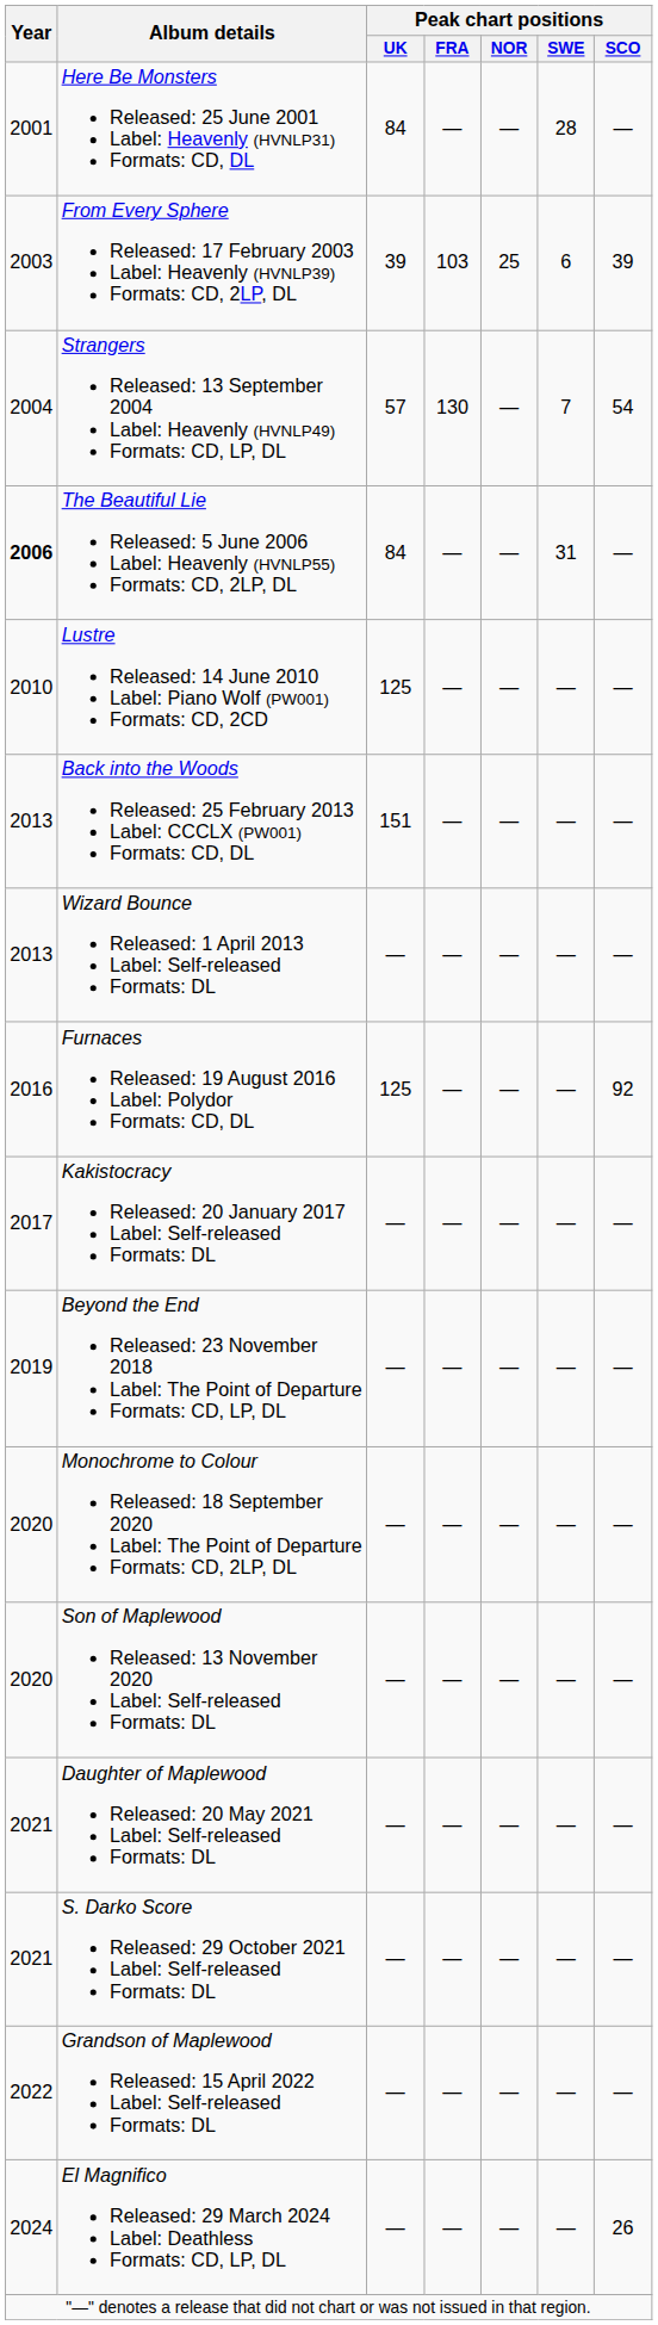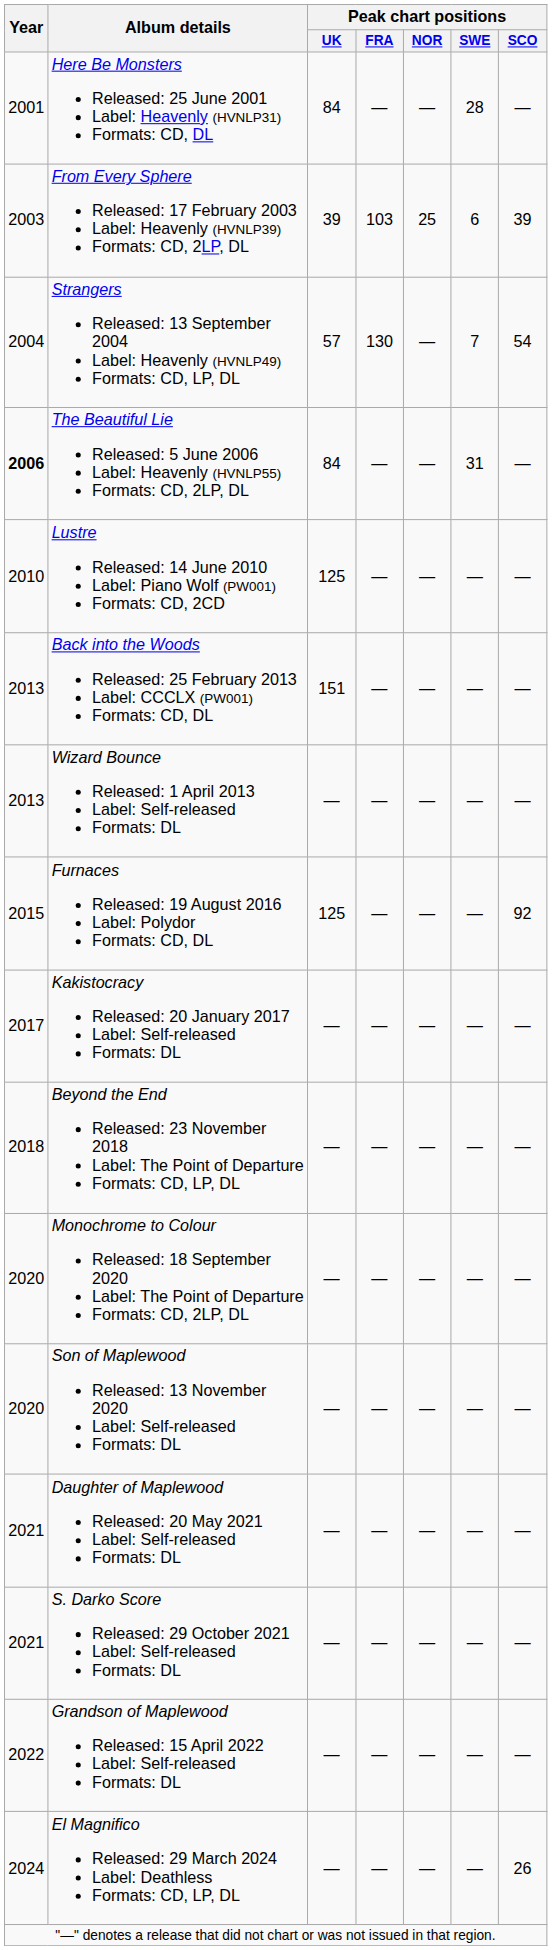row 10 | Year: 2016 -> 2015
row 12 | Year: 2019 -> 2018
